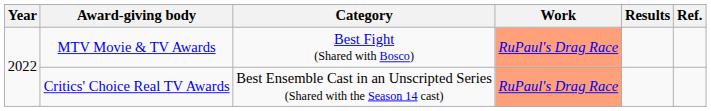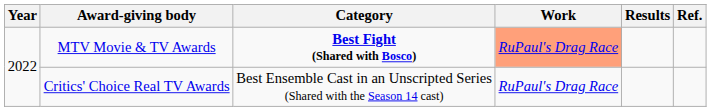MTV Movie & TV Awards | Category: normal -> bold
Critics' Choice Real TV Awards | Work: lightsalmon background -> no background
